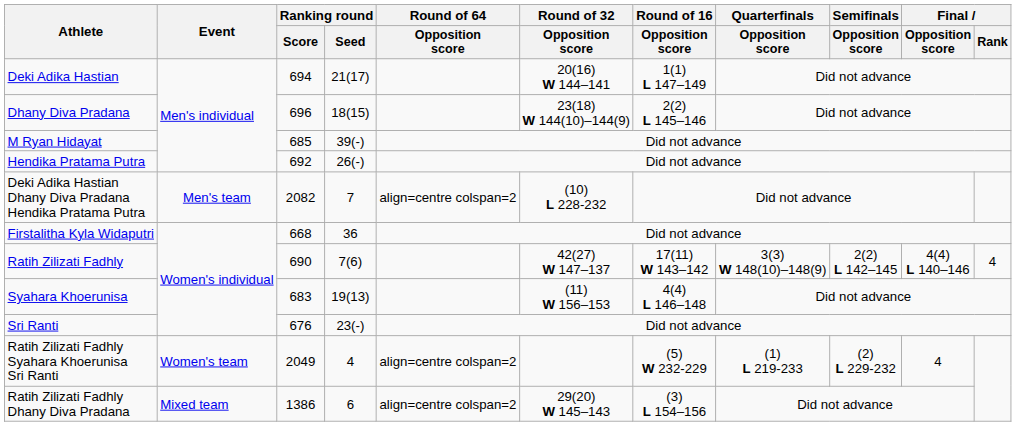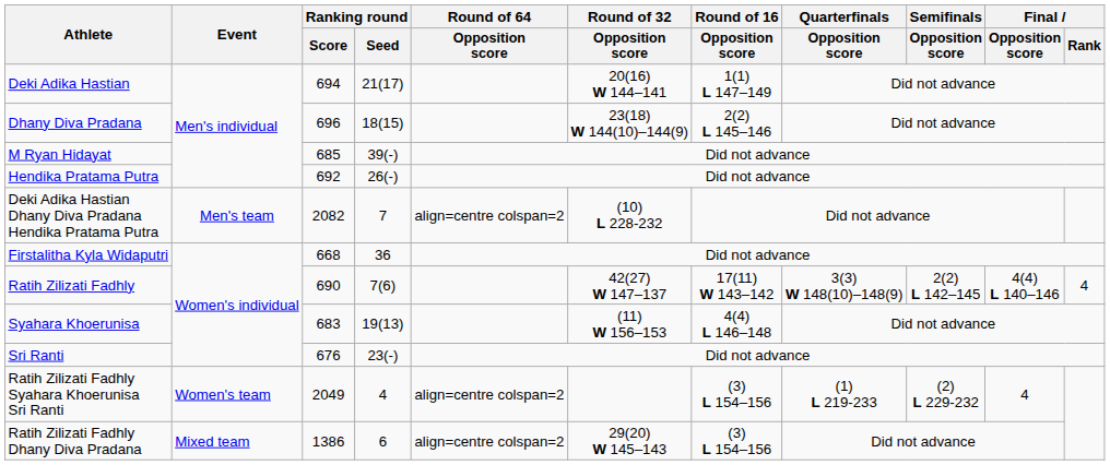Ratih Zilizati Fadhly Syahara Khoerunisa Sri Ranti | Round of 16 / Opposition score: (5) W 232-229 -> (3) L 154–156
